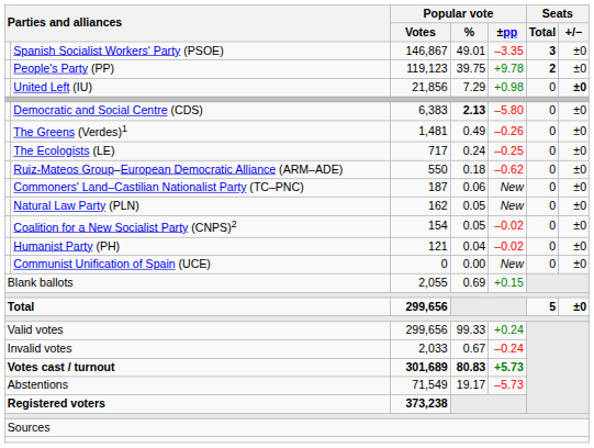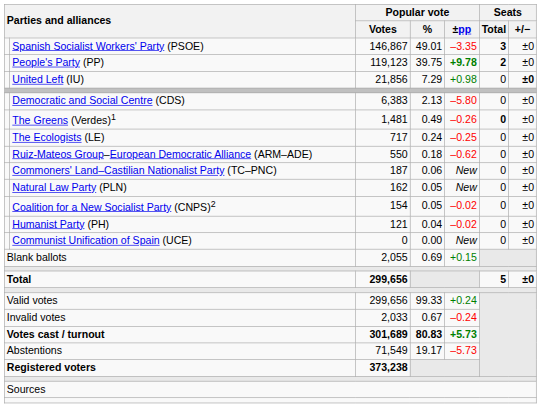People's Party (PP) | Popular vote / ±pp: normal -> bold
Democratic and Social Centre (CDS) | Popular vote / %: bold -> normal
The Greens (Verdes)1 | Seats / Total: normal -> bold
